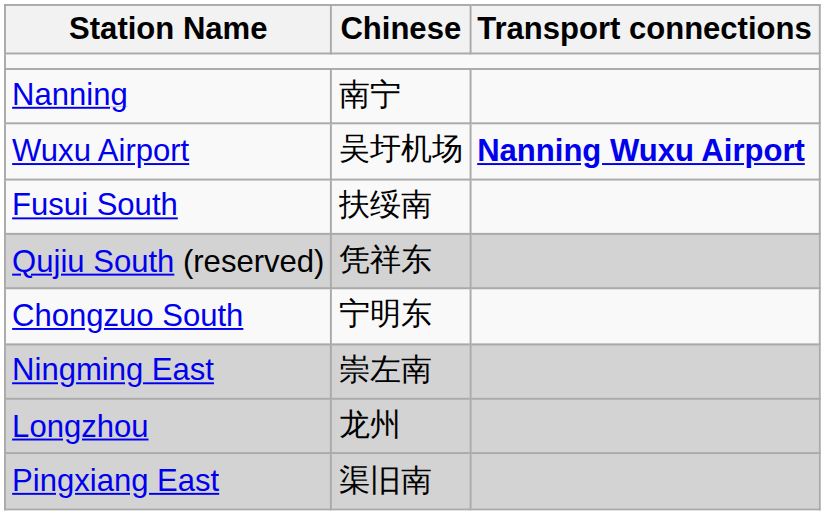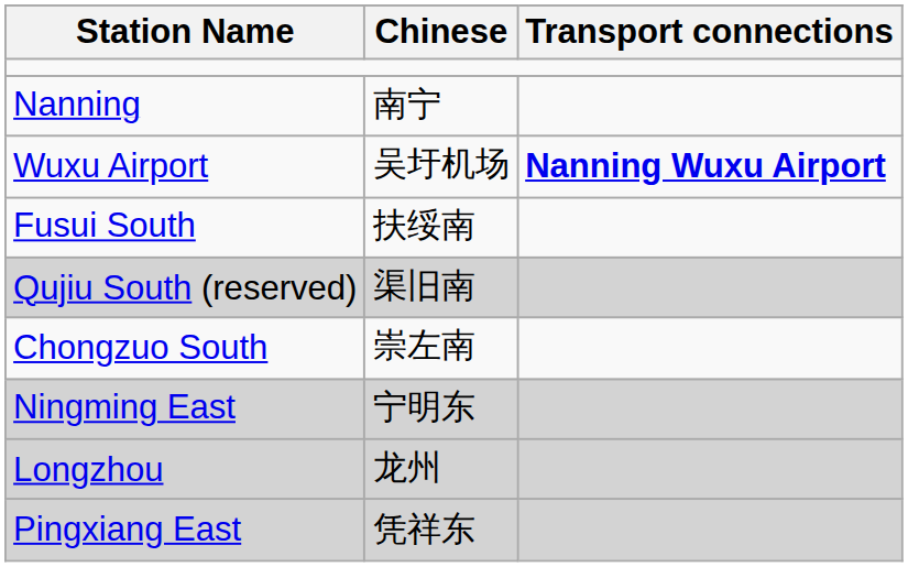Qujiu South (reserved) | Chinese: 凭祥东 -> 渠旧南
Chongzuo South | Chinese: 宁明东 -> 崇左南
Ningming East | Chinese: 崇左南 -> 宁明东
Pingxiang East | Chinese: 渠旧南 -> 凭祥东
